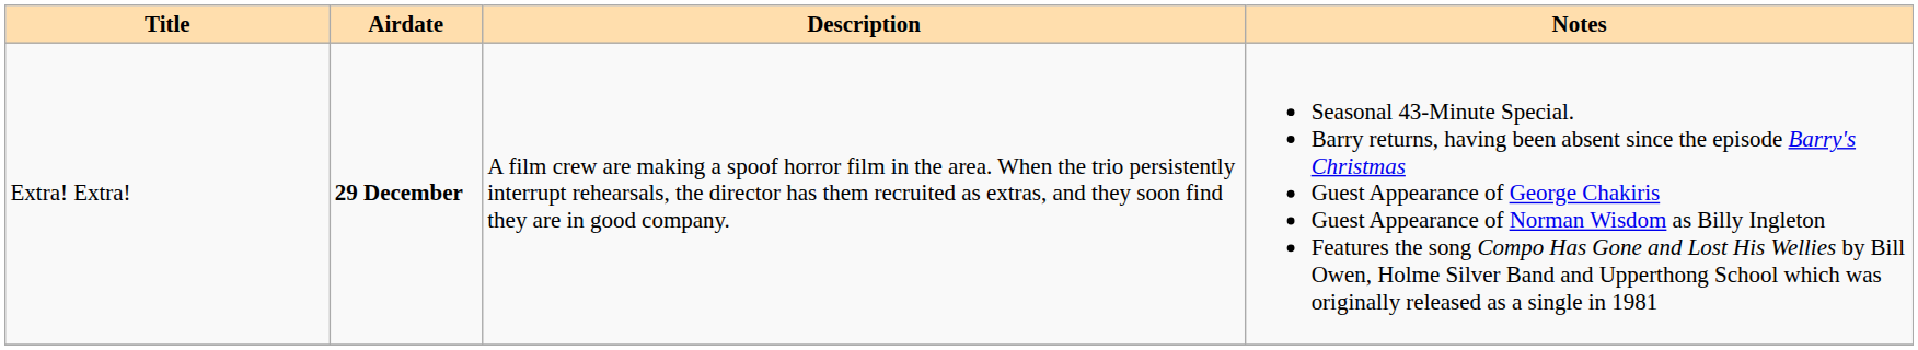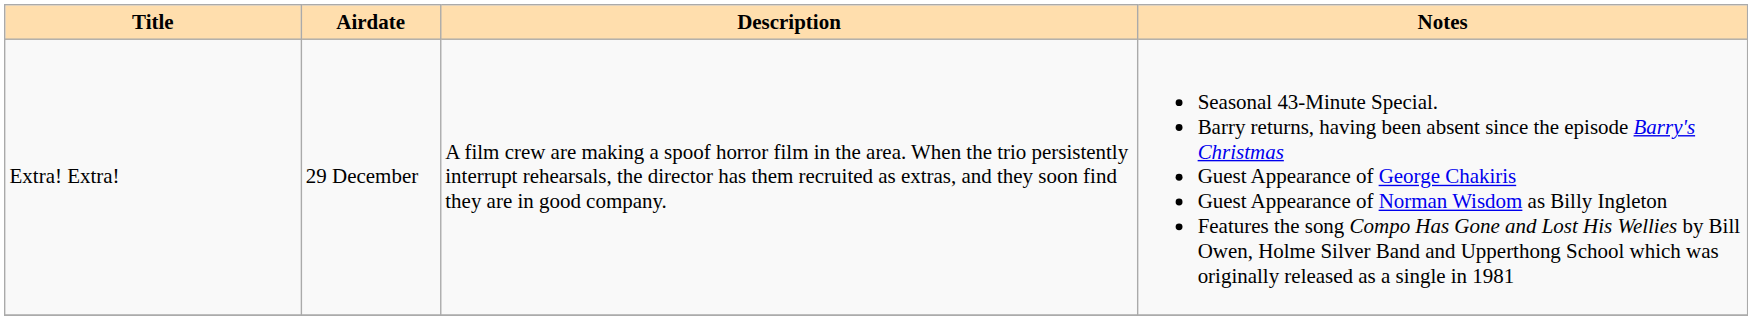Extra! Extra! | Airdate: bold -> normal
